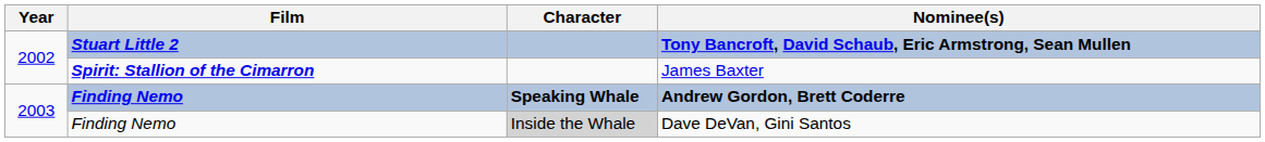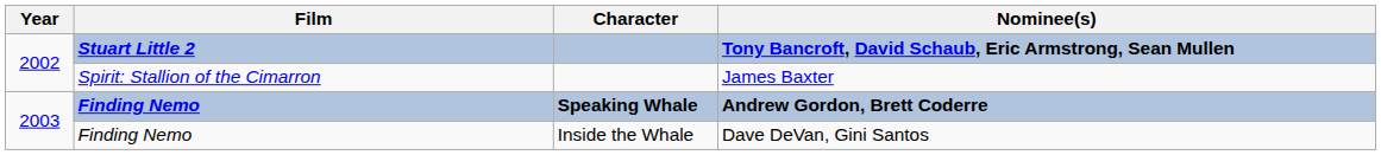James Baxter | Film: bold -> normal
Dave DeVan, Gini Santos | Character: lightgrey background -> no background
